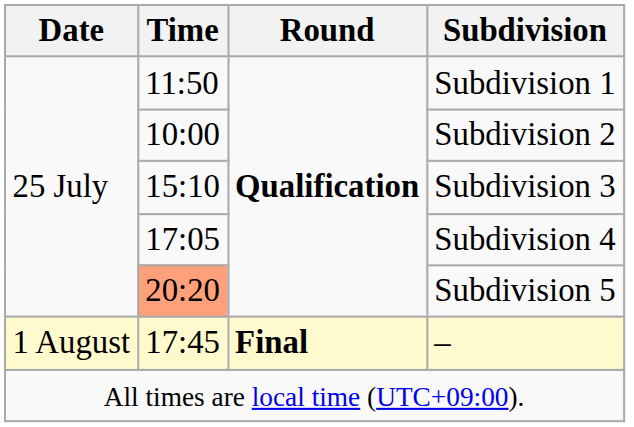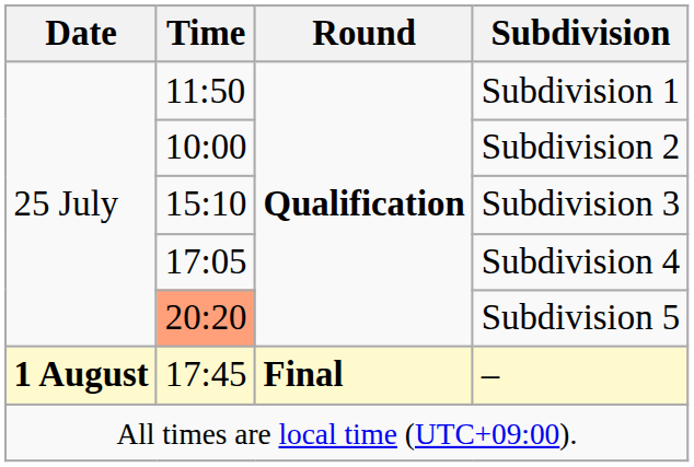– | Date: normal -> bold
